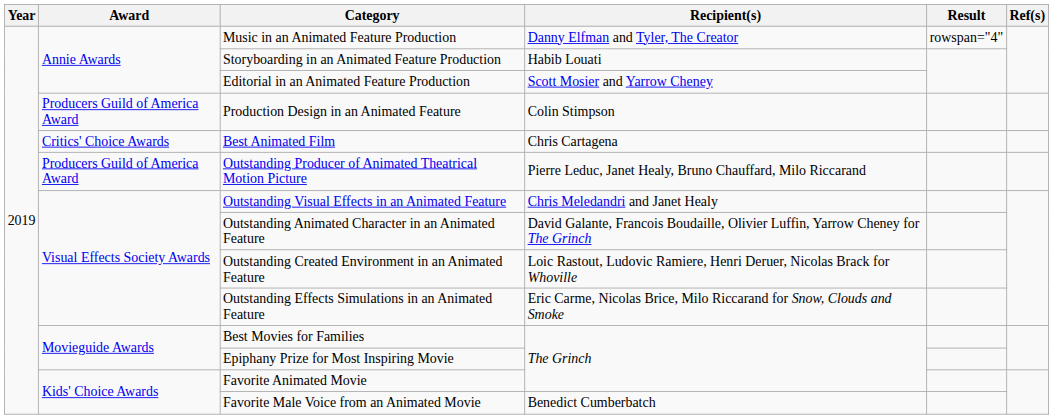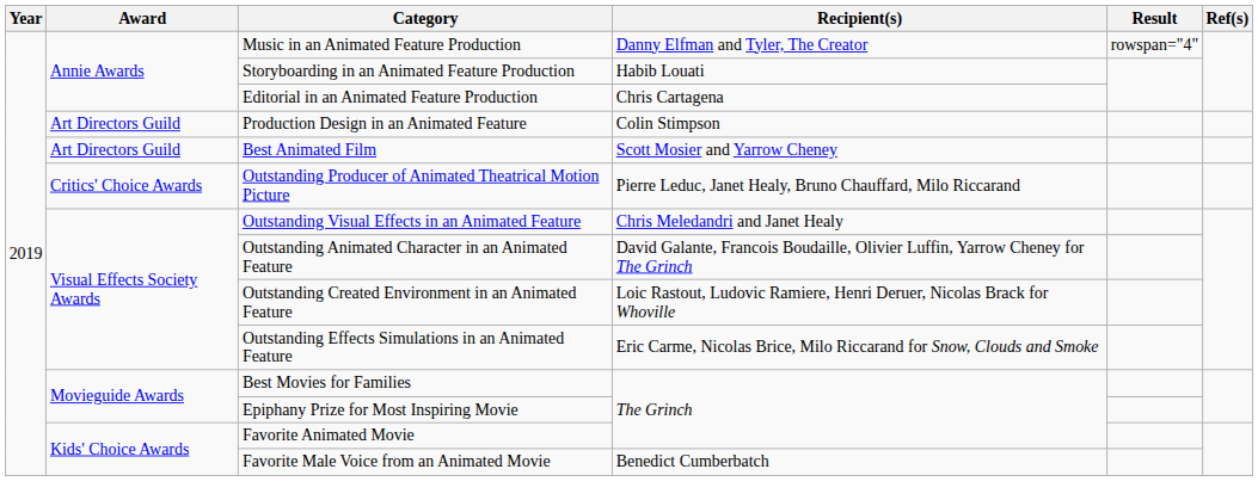Editorial in an Animated Feature Production | Recipient(s): Scott Mosier and Yarrow Cheney -> Chris Cartagena
Production Design in an Animated Feature | Award: Producers Guild of America Award -> Art Directors Guild
Best Animated Film | Award: Critics' Choice Awards -> Art Directors Guild
Best Animated Film | Recipient(s): Chris Cartagena -> Scott Mosier and Yarrow Cheney
Outstanding Producer of Animated Theatrical Motion Picture | Award: Producers Guild of America Award -> Critics' Choice Awards
